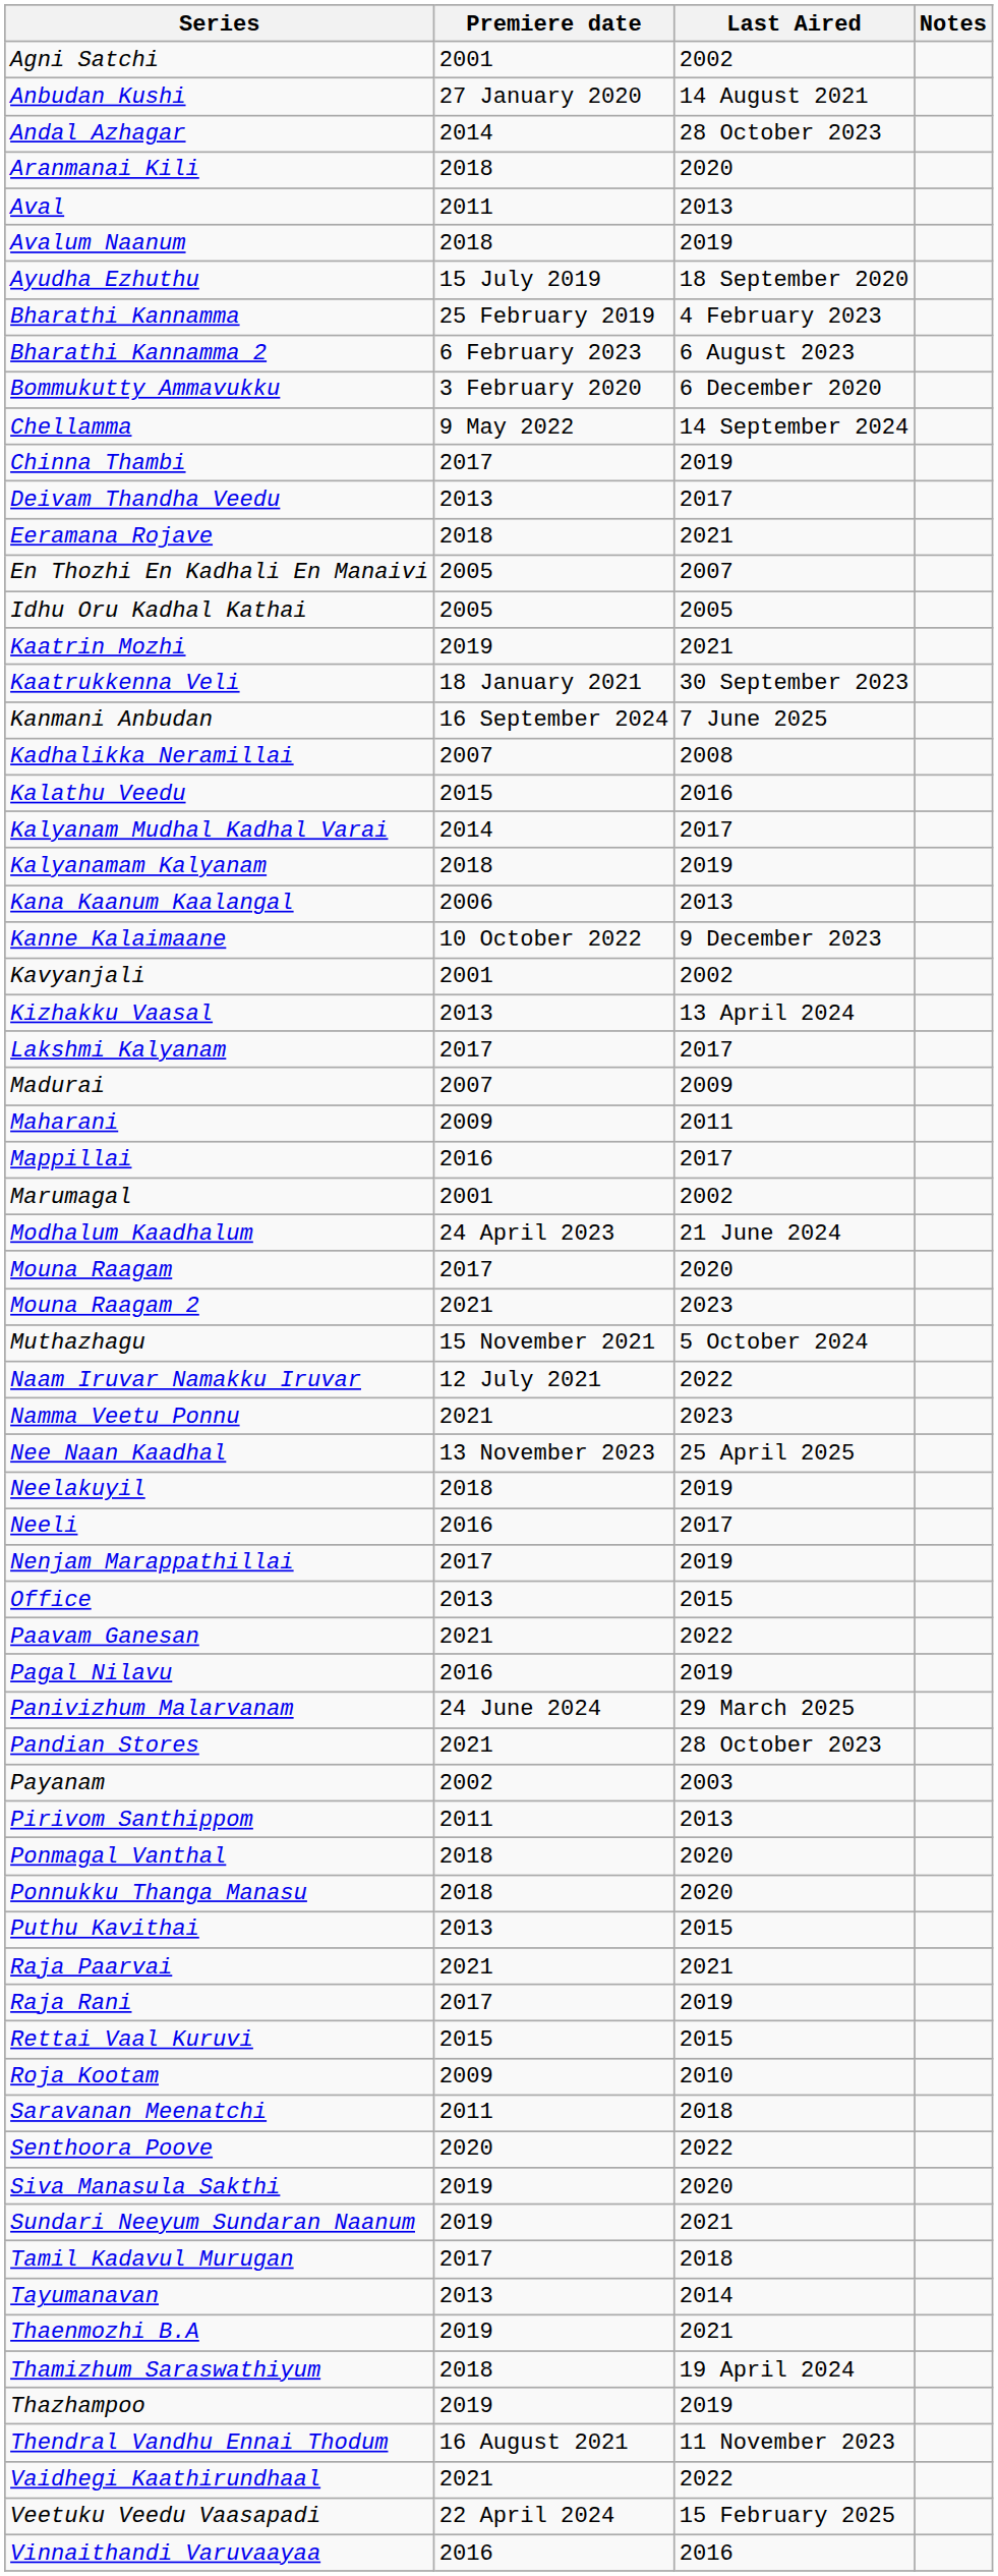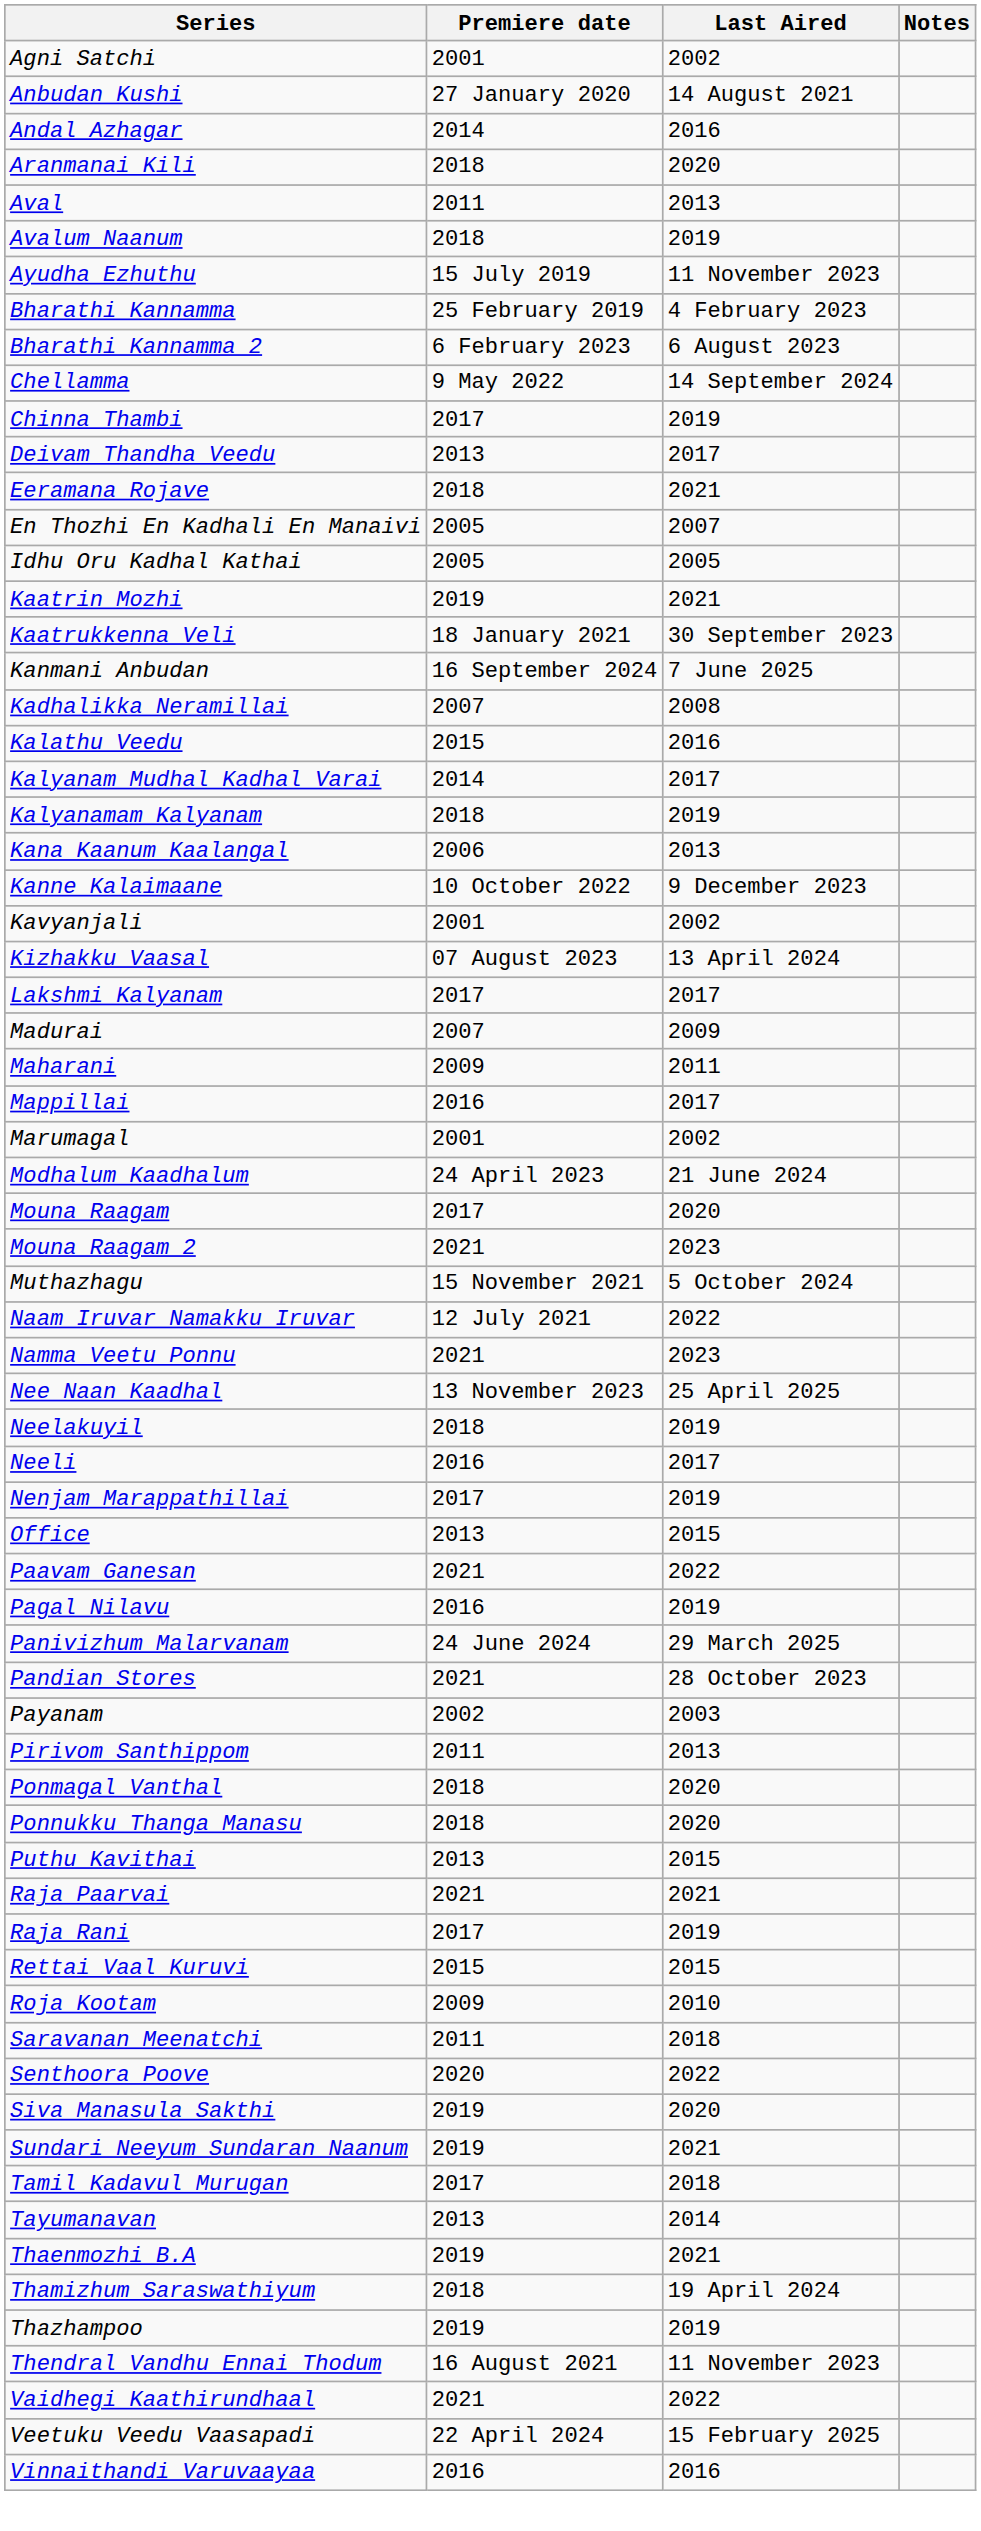Andal Azhagar | Last Aired: 28 October 2023 -> 2016
Ayudha Ezhuthu | Last Aired: 18 September 2020 -> 11 November 2023
- row: Bommukutty Ammavukku | 3 February 2020 | 6 December 2020
Kizhakku Vaasal | Premiere date: 2013 -> 07 August 2023
